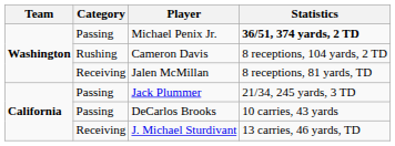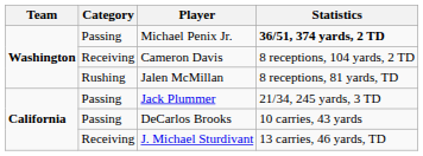Cameron Davis | Category: Rushing -> Receiving
Jalen McMillan | Category: Receiving -> Rushing
